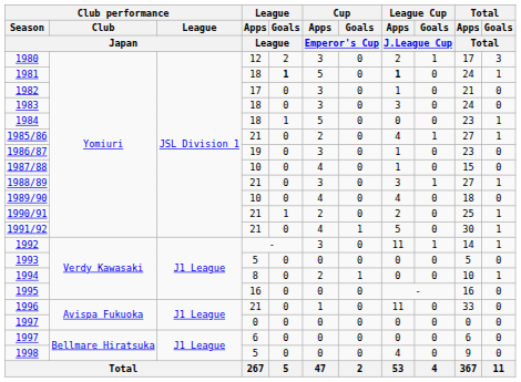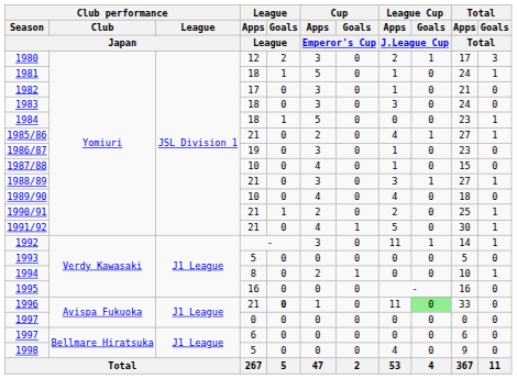1981 | League / Goals / League: bold -> normal
1981 | League Cup / Apps / J.League Cup: bold -> normal
1996 | League / Goals / League: normal -> bold
1996 | League Cup / Goals / J.League Cup: no background -> lightgreen background
